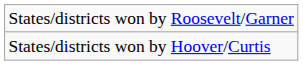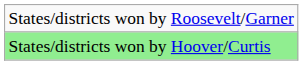row 2 | column 1: no background -> lightgreen background
